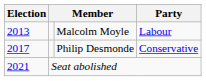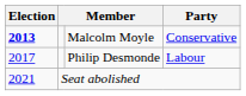Malcolm Moyle | Election: normal -> bold
Malcolm Moyle | Party: Labour -> Conservative
Philip Desmonde | Party: Conservative -> Labour
